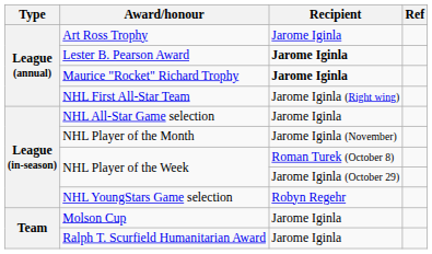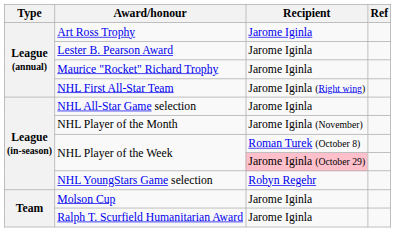Lester B. Pearson Award | Recipient: bold -> normal
Maurice "Rocket" Richard Trophy | Recipient: bold -> normal
NHL Player of the Week / Jarome Iginla (October 29) | Recipient: no background -> pink background
